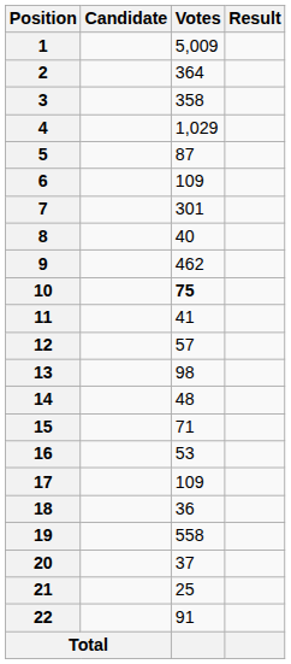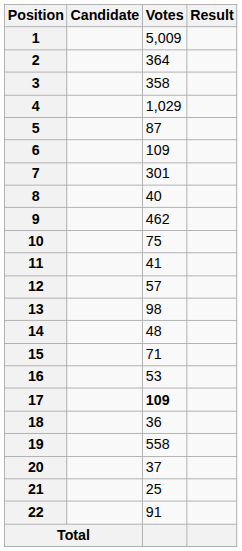10 | Votes: bold -> normal
17 | Votes: normal -> bold
